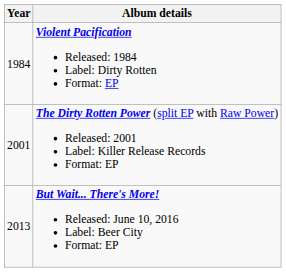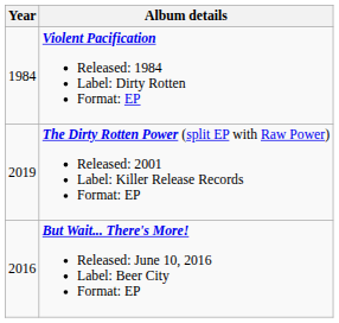row 3 | Year: 2001 -> 2019
row 4 | Year: 2013 -> 2016
